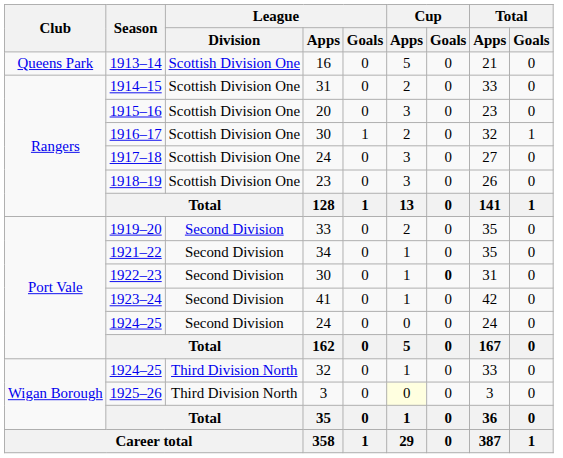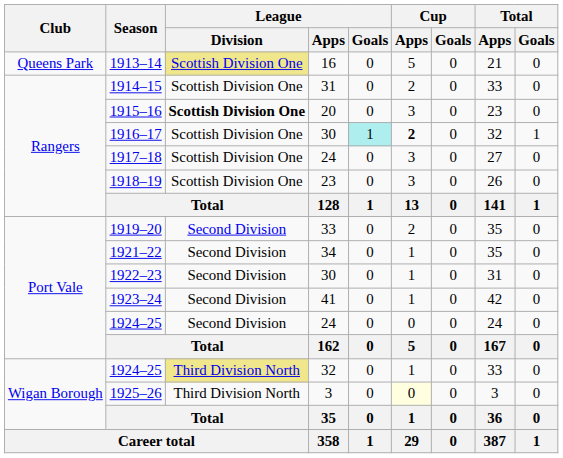1913–14 | League / Division: no background -> khaki background
1915–16 | League / Division: normal -> bold
1916–17 | League / Goals: no background -> paleturquoise background
1916–17 | Cup / Apps: normal -> bold
1922–23 | Cup / Goals: bold -> normal
1924–25 / 32 | League / Division: no background -> khaki background
